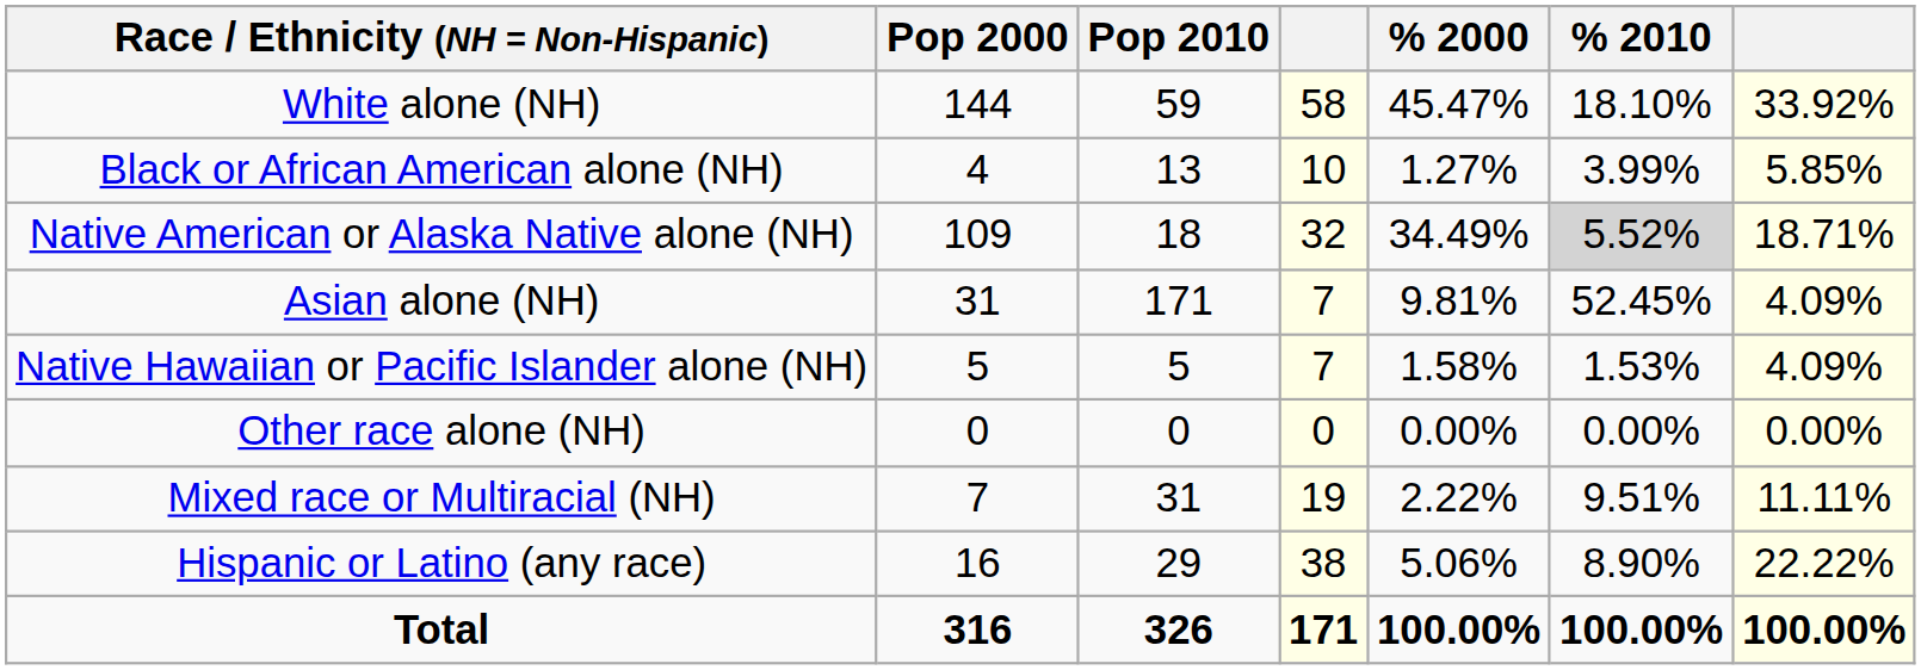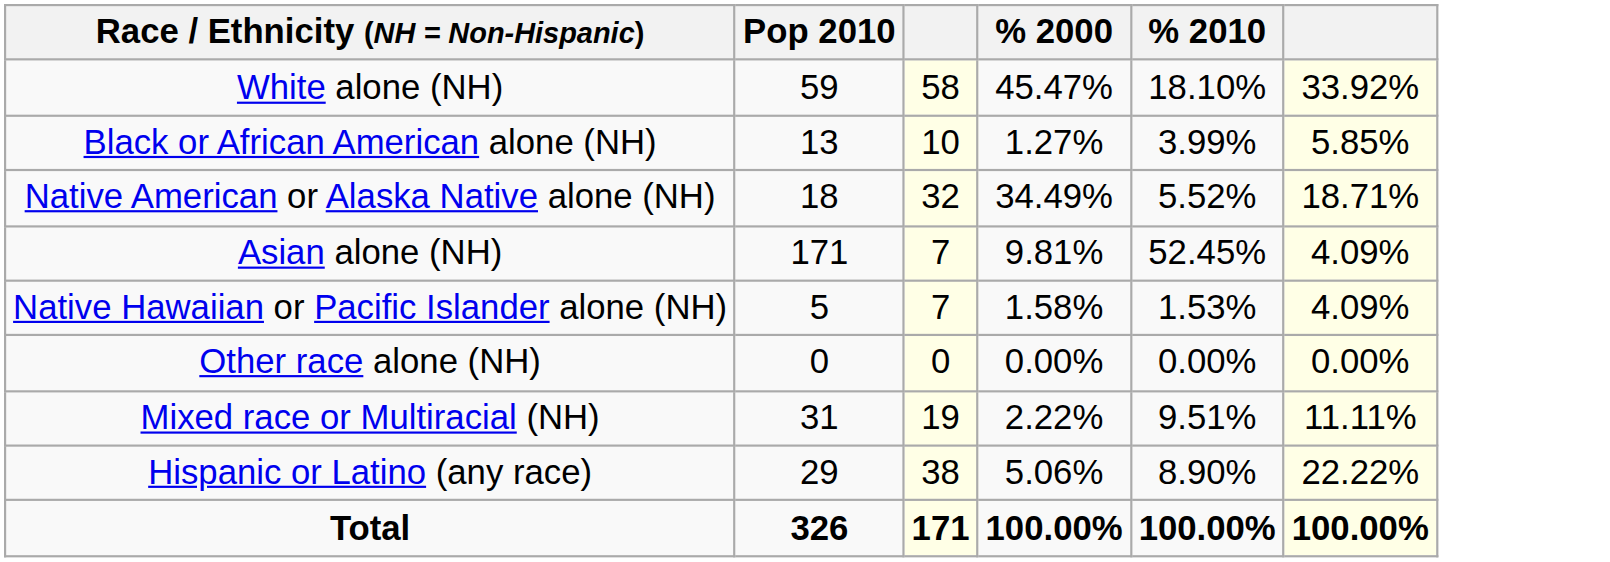- column: Pop 2000 | 144 | 4 | 109 | 31 | 5 | 0 | 7 | 16 | 316
Native American or Alaska Native alone (NH) | % 2010: lightgrey background -> no background
